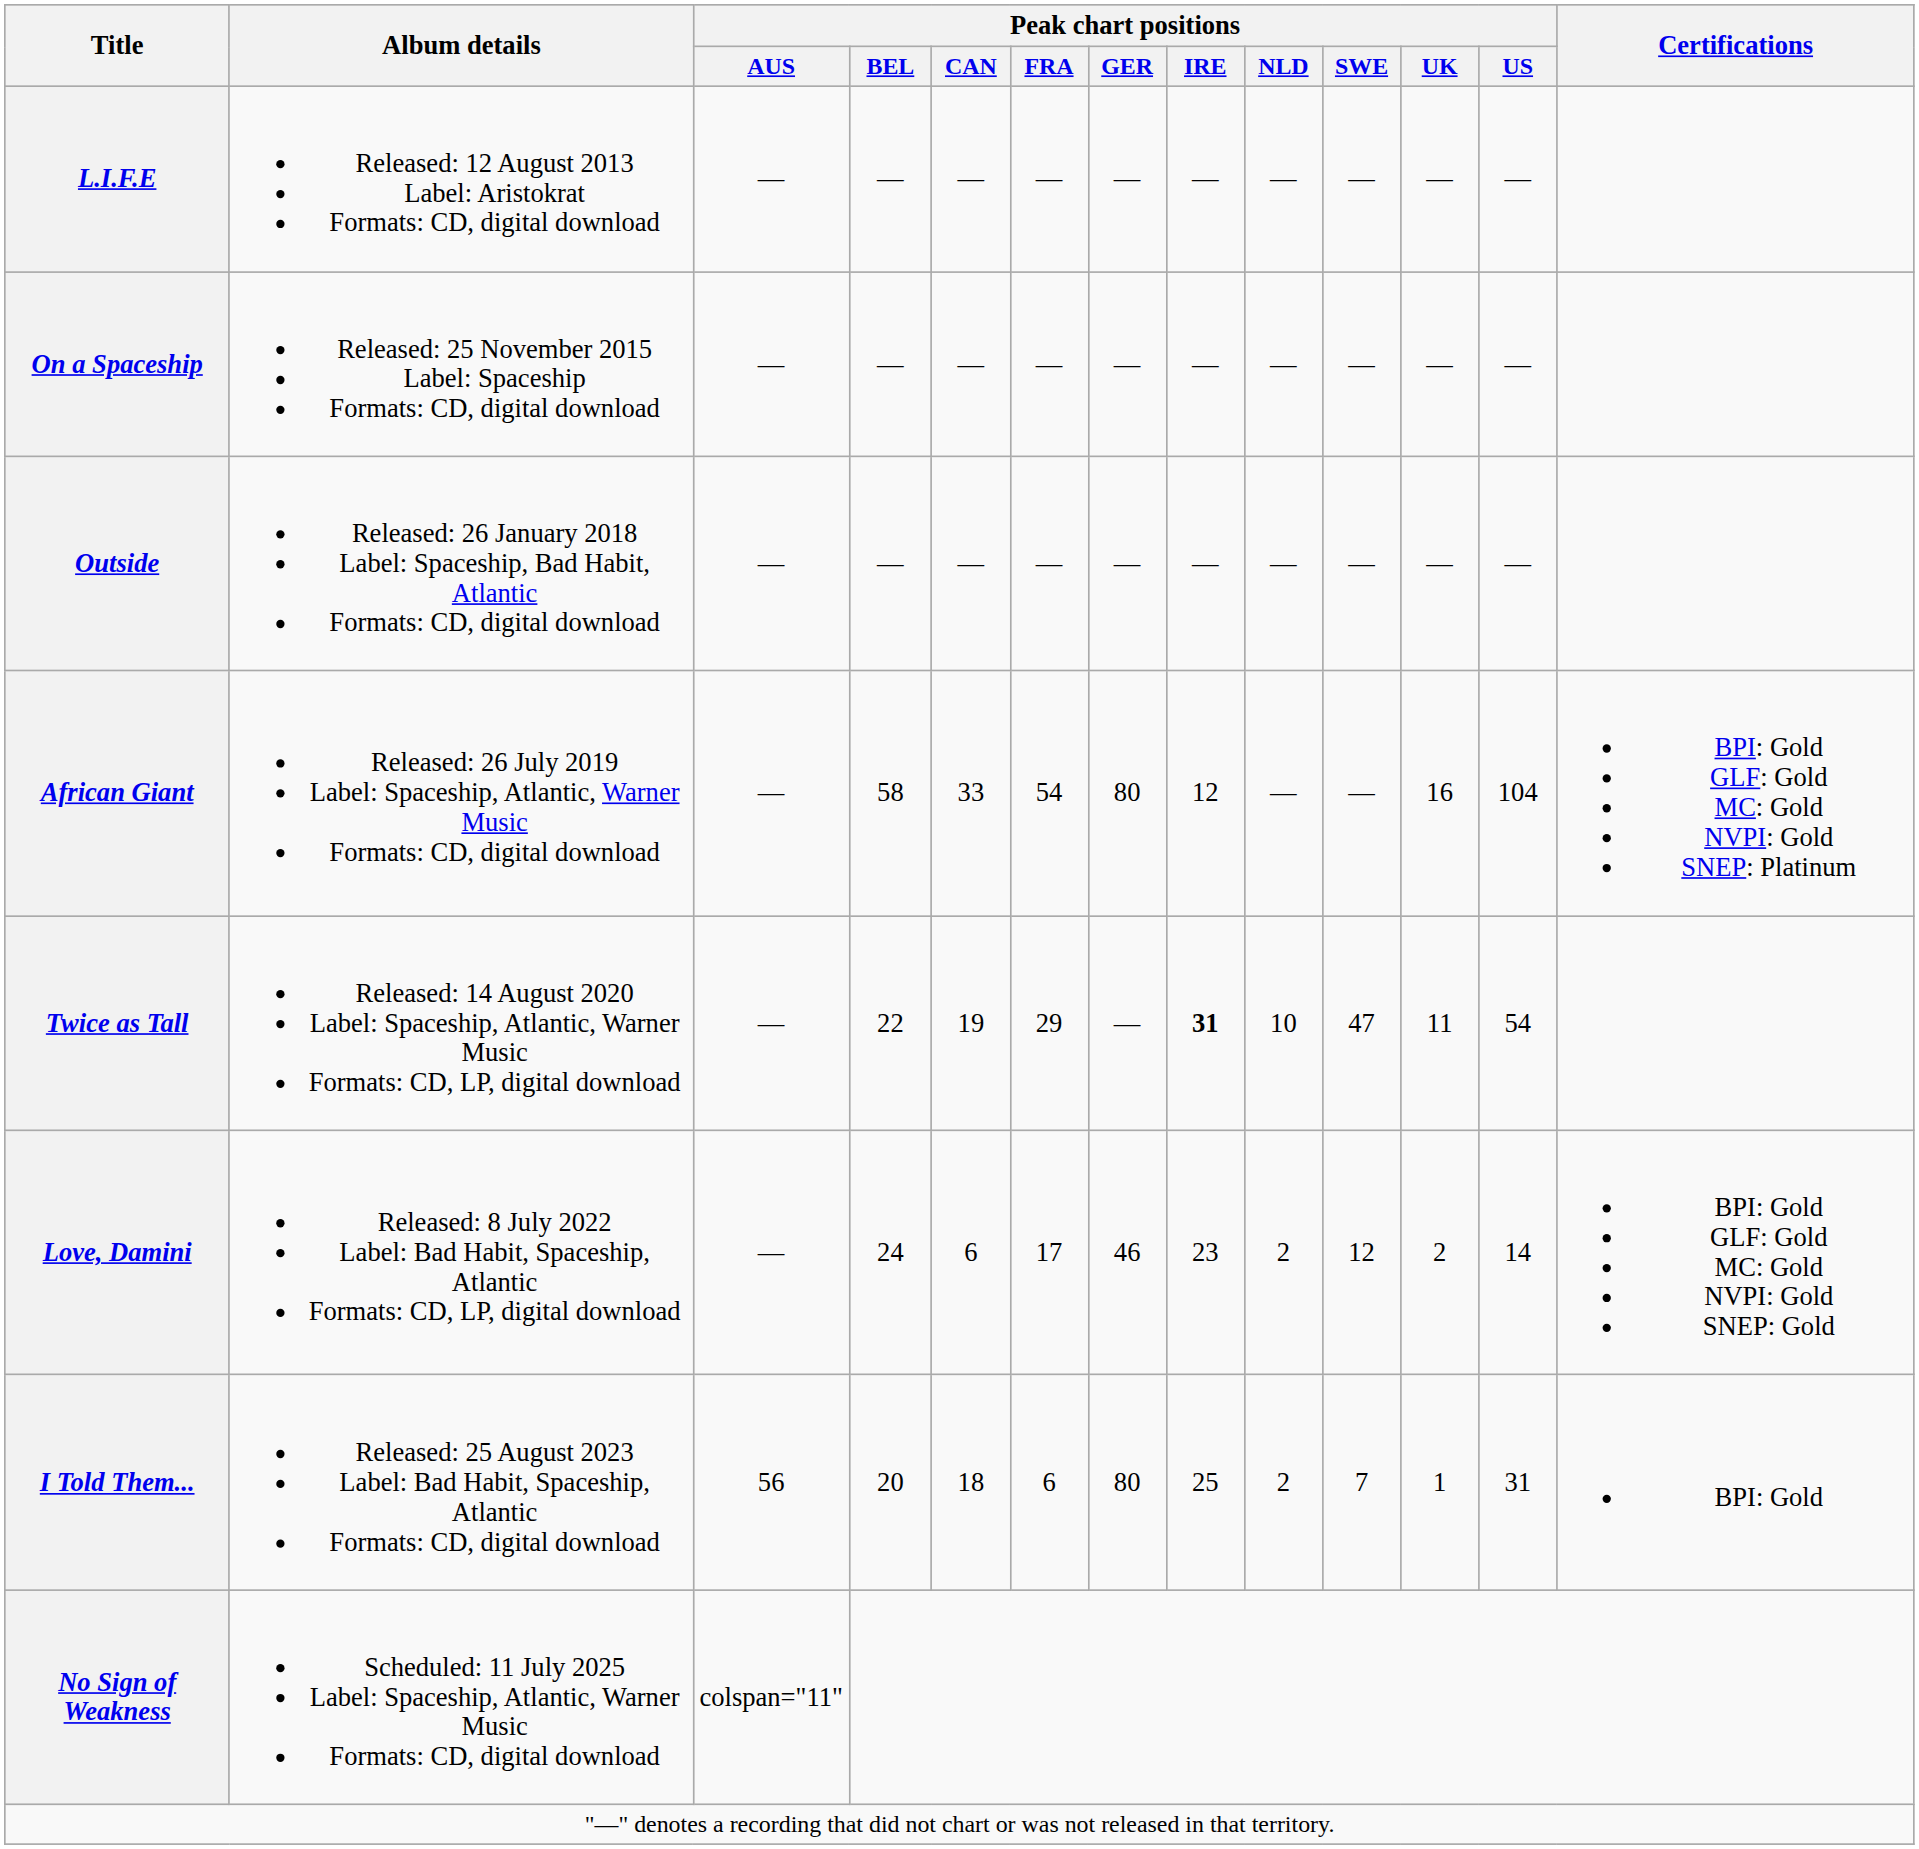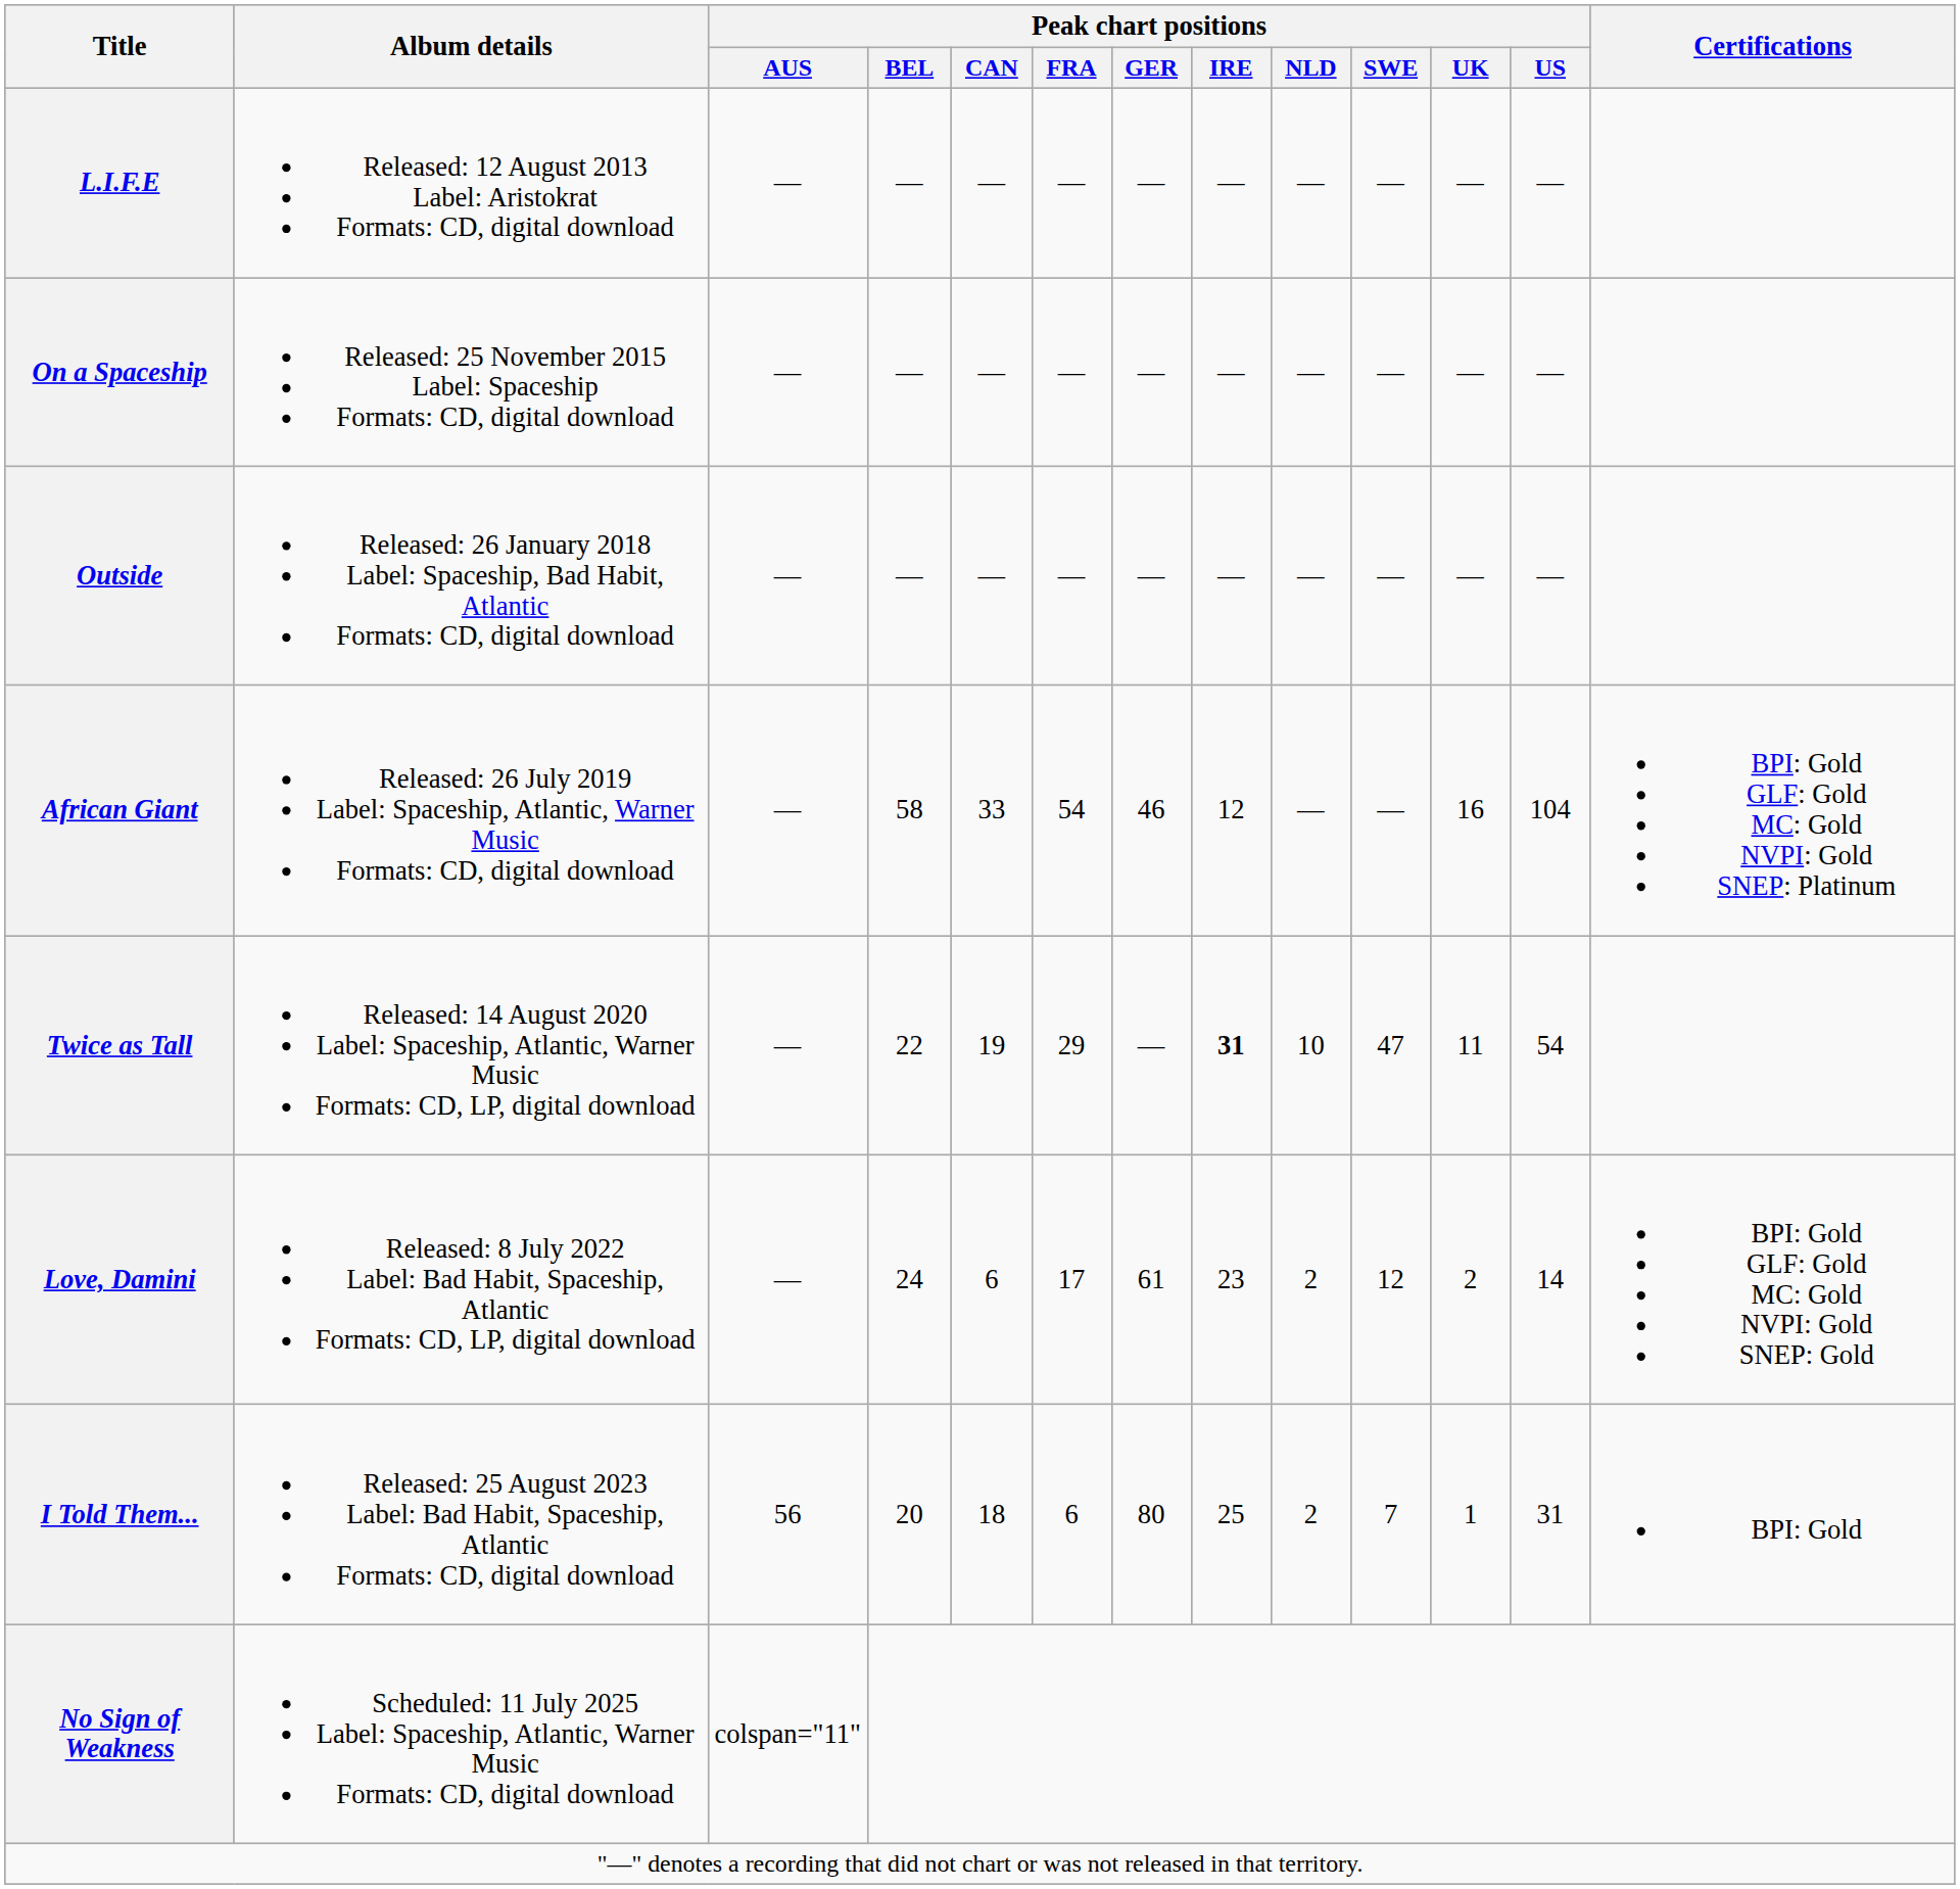African Giant | Peak chart positions / GER: 80 -> 46
Love, Damini | Peak chart positions / GER: 46 -> 61
